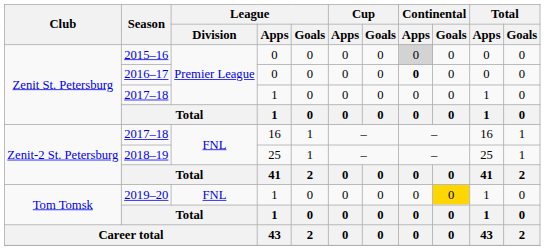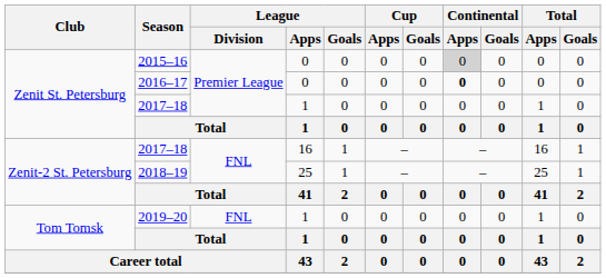2019–20 | Continental / Goals: gold background -> no background
